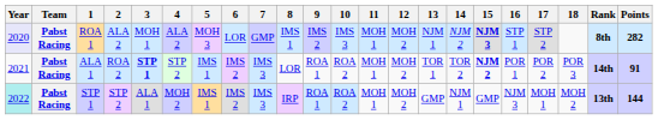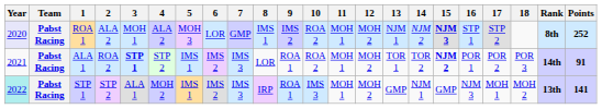row 2 | 10: IMS 3 -> ROA 2
row 2 | Points: 282 -> 252
row 4 | 10: ROA 2 -> IMS 3
row 4 | Points: 144 -> 141
